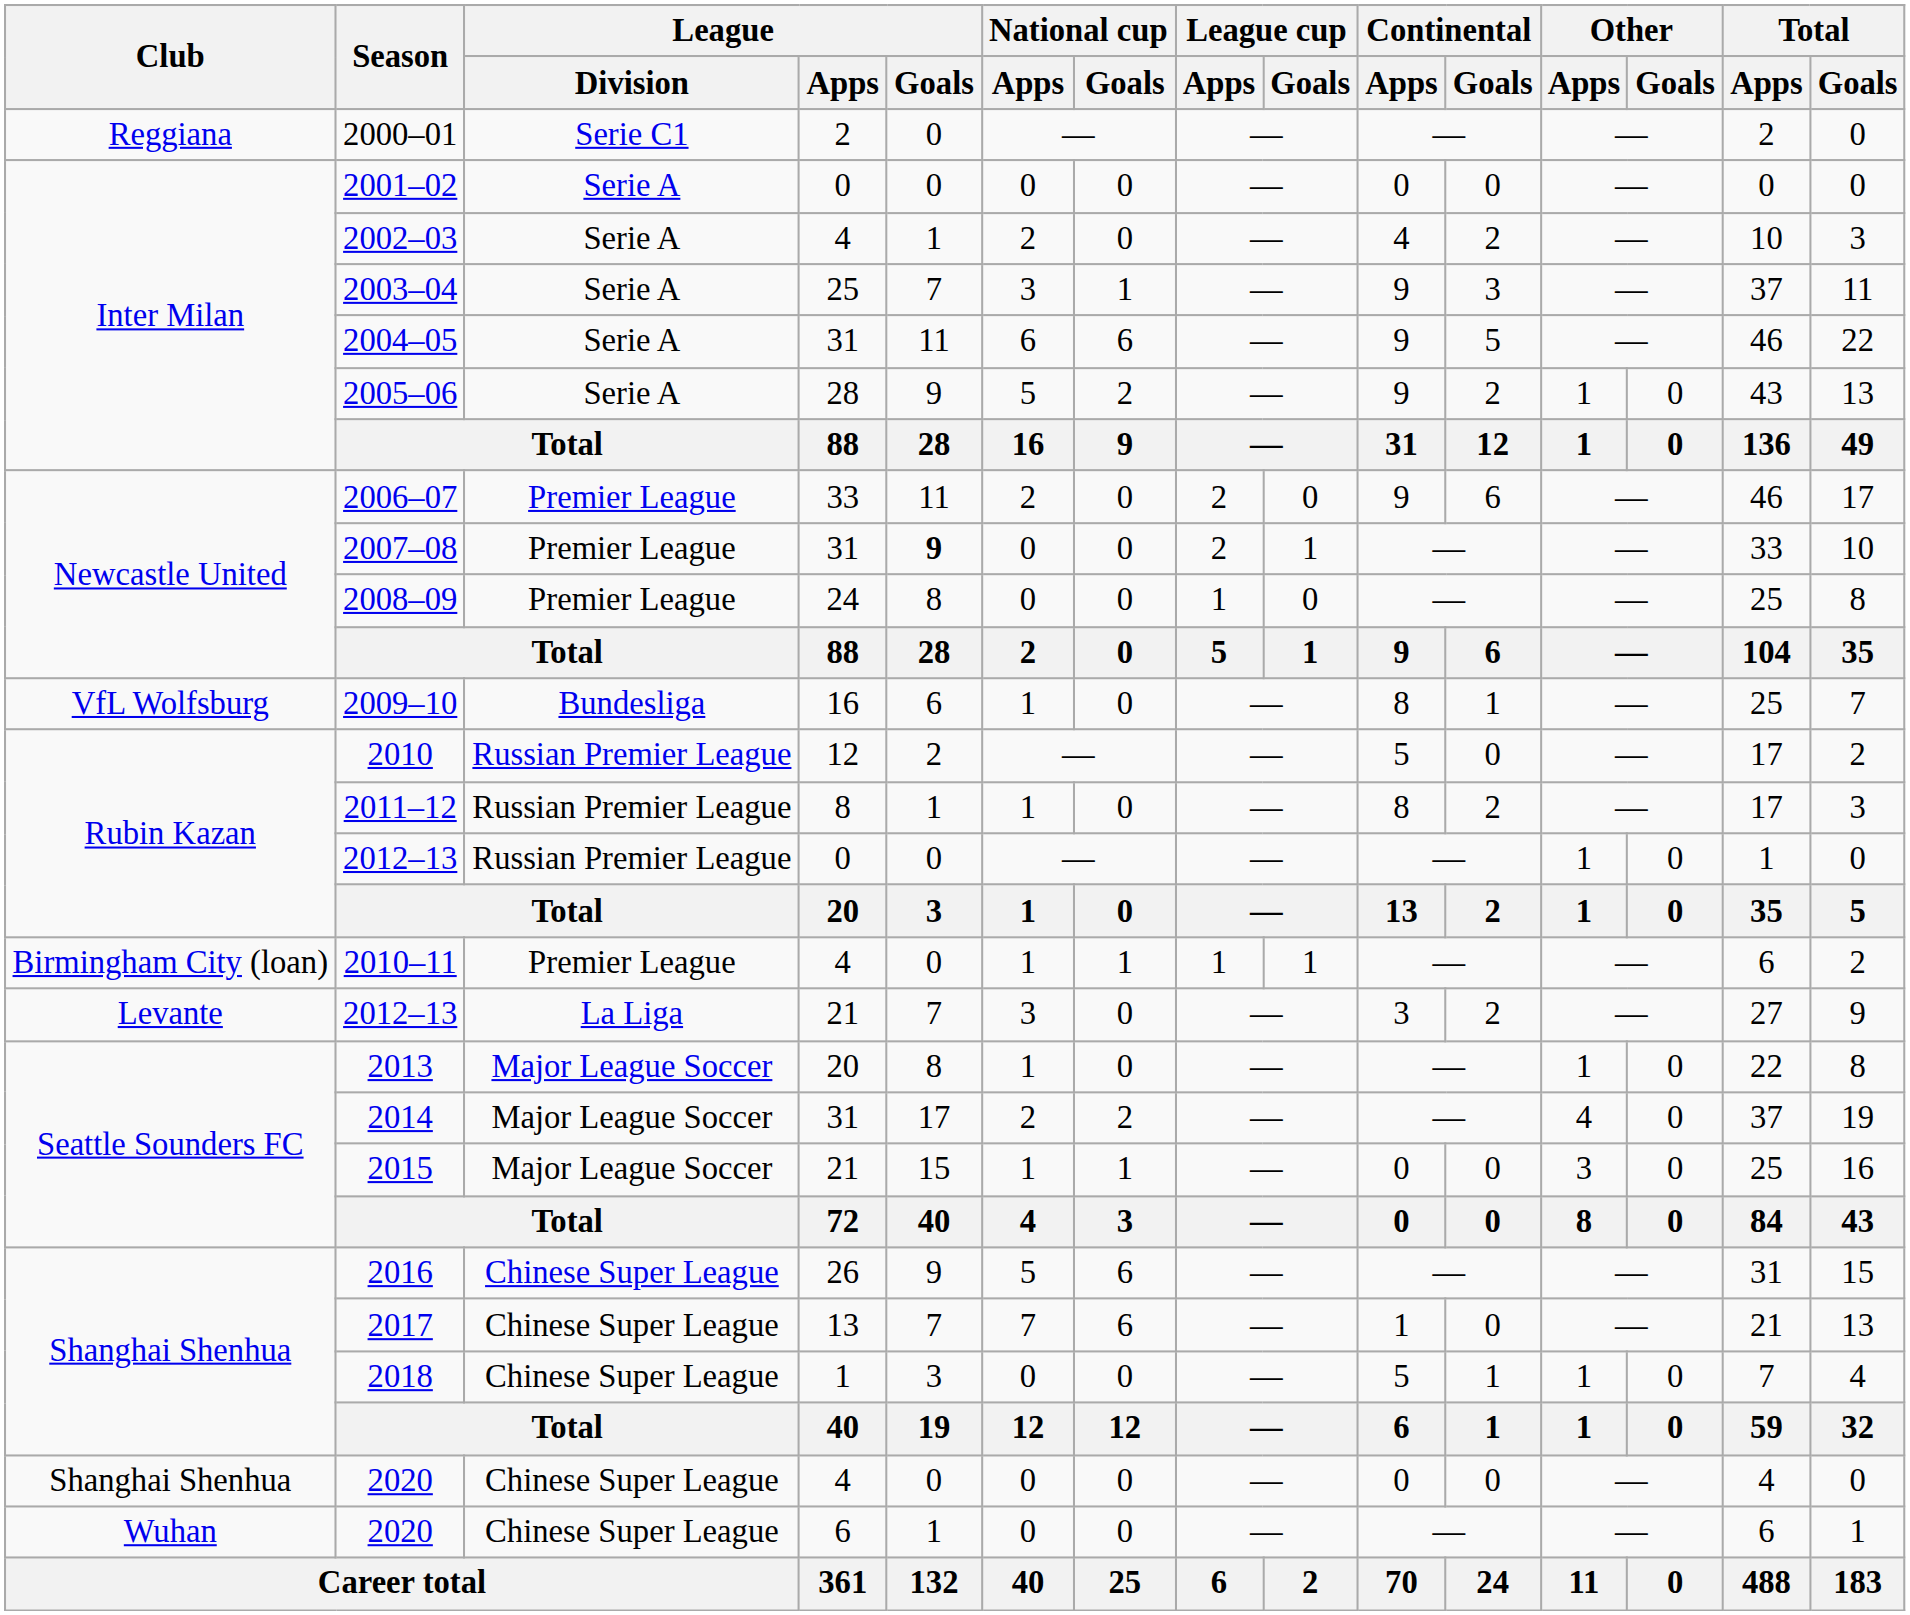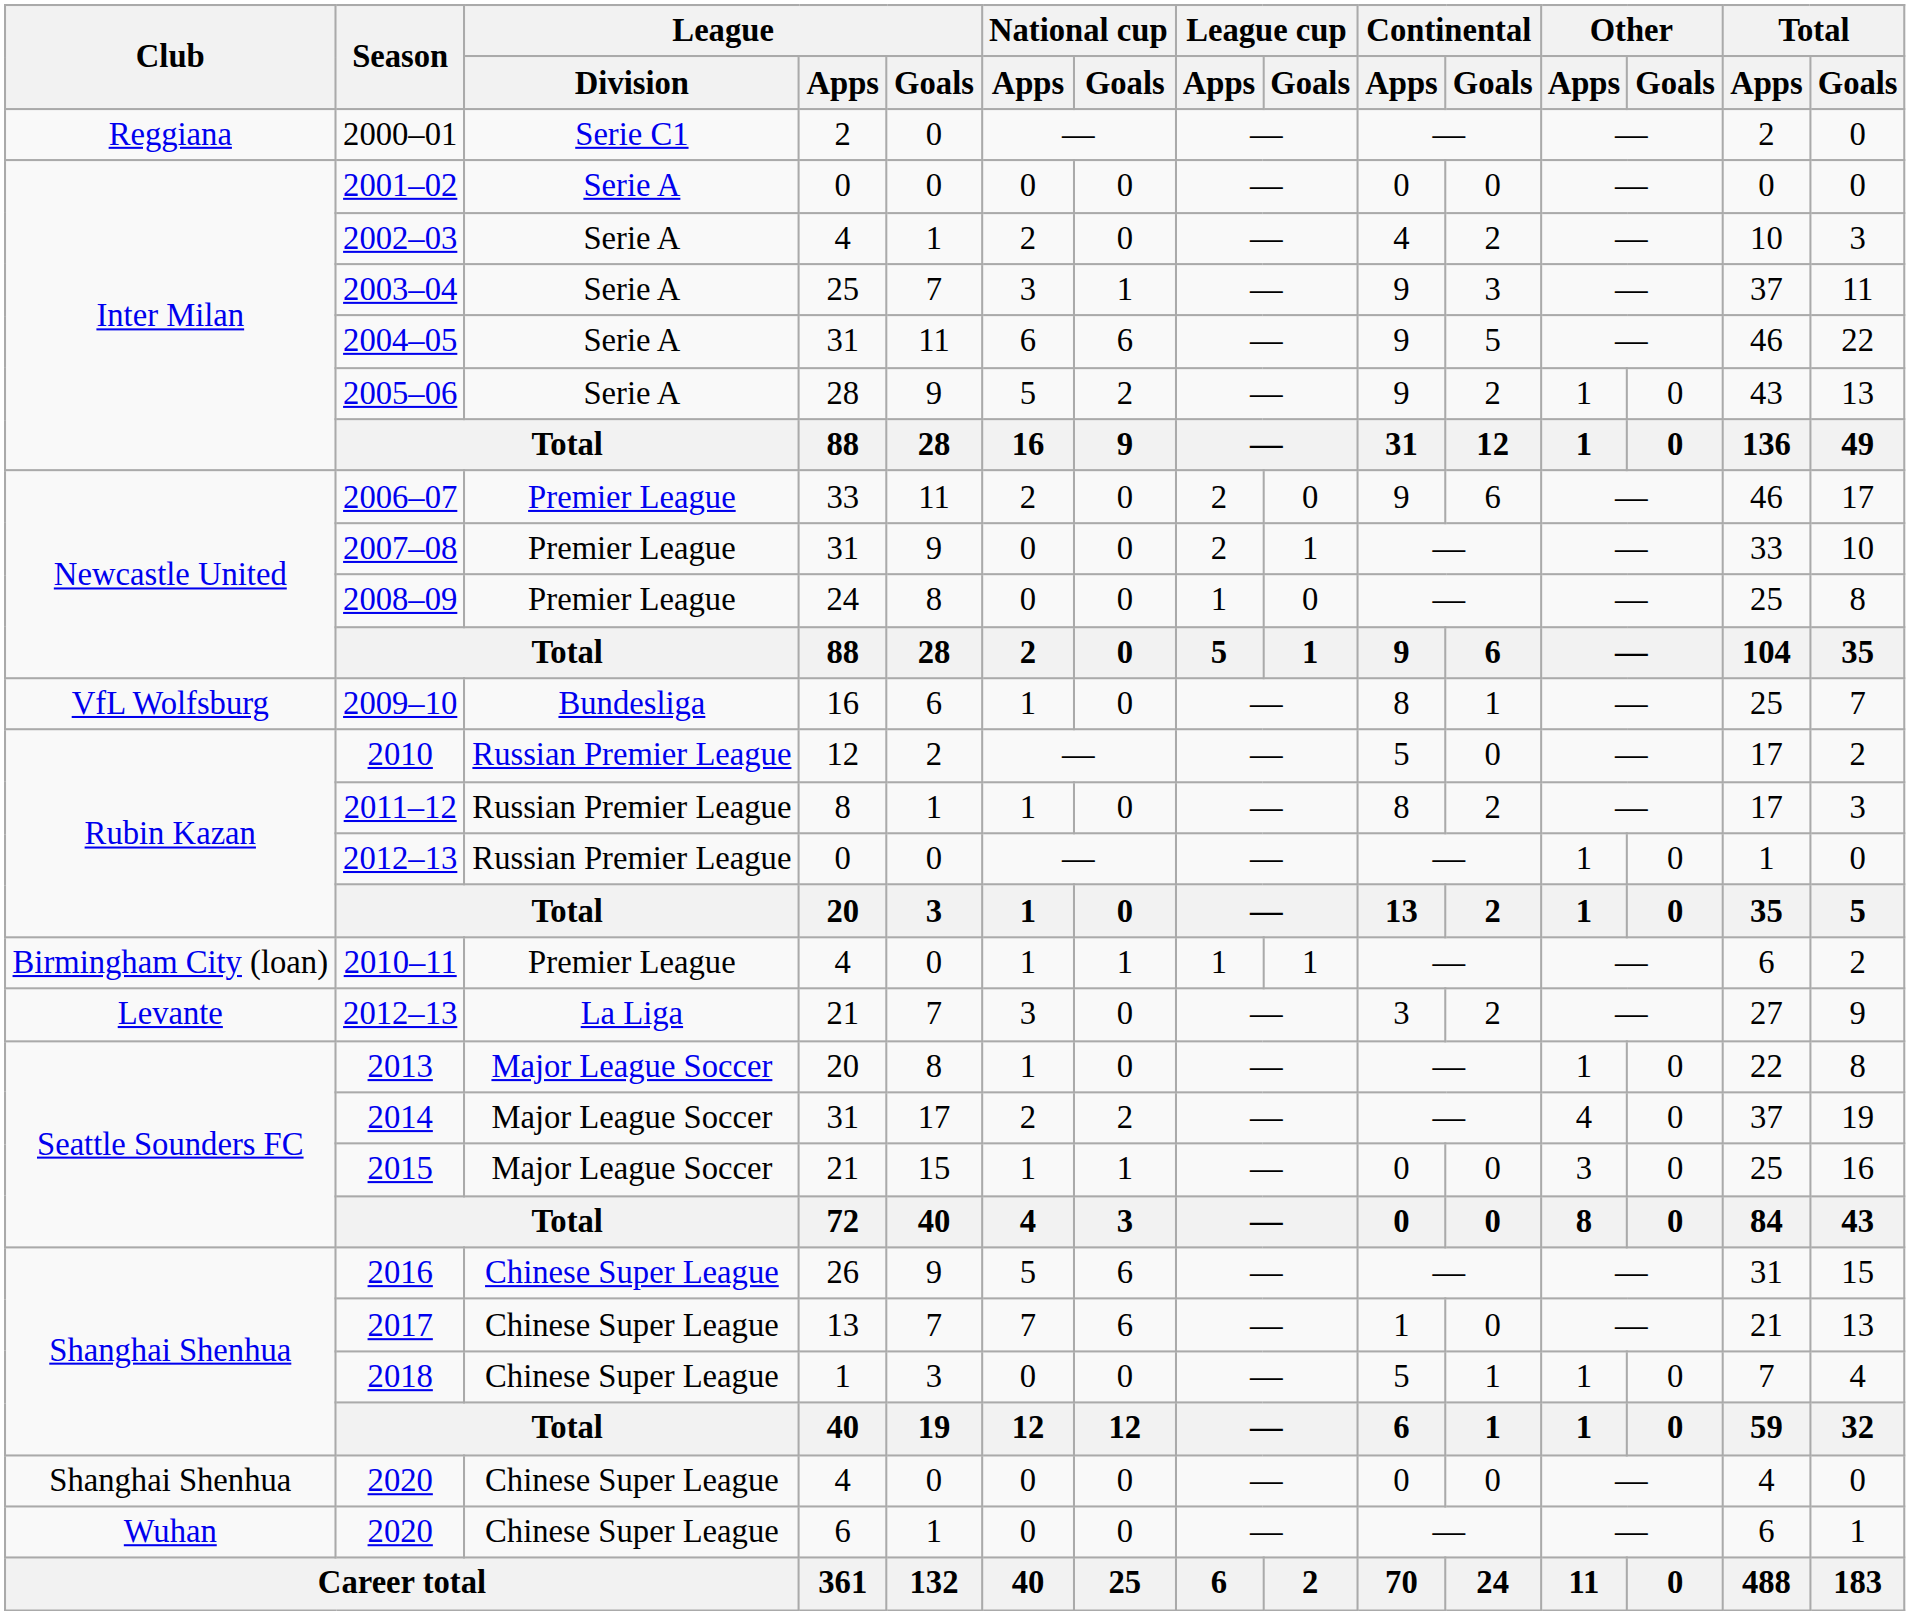2007–08 | League / Goals: bold -> normal
